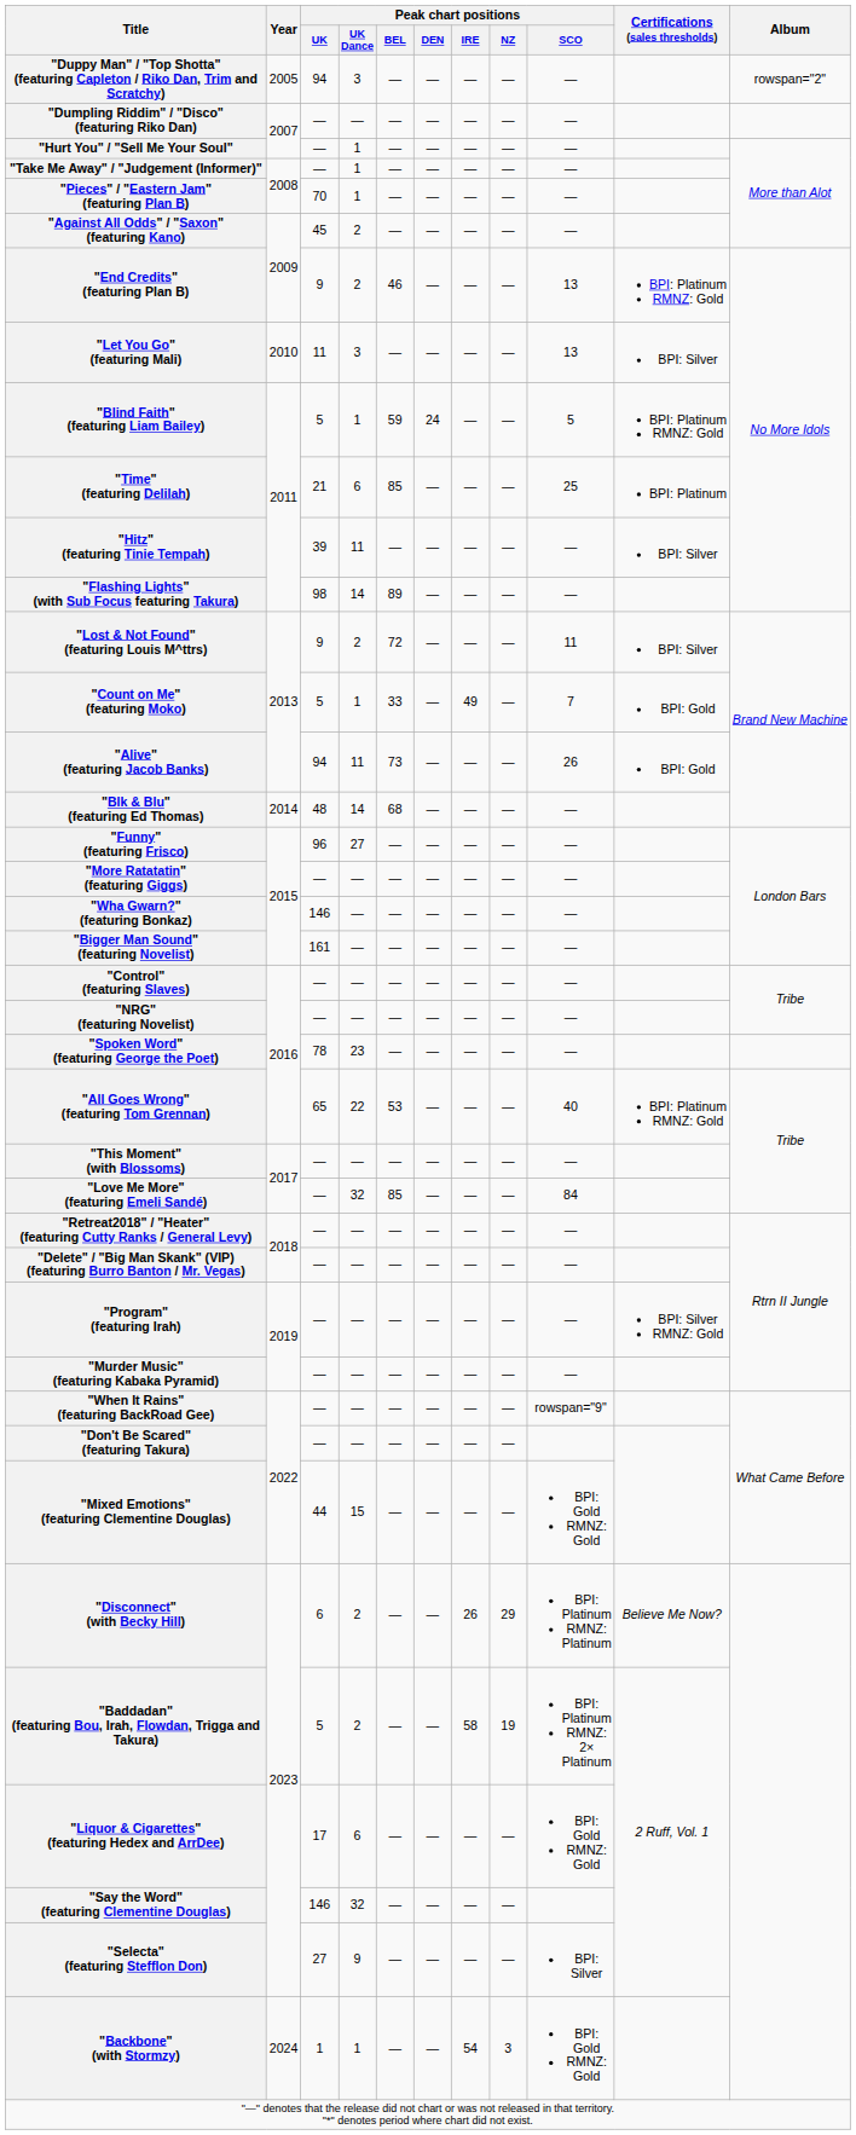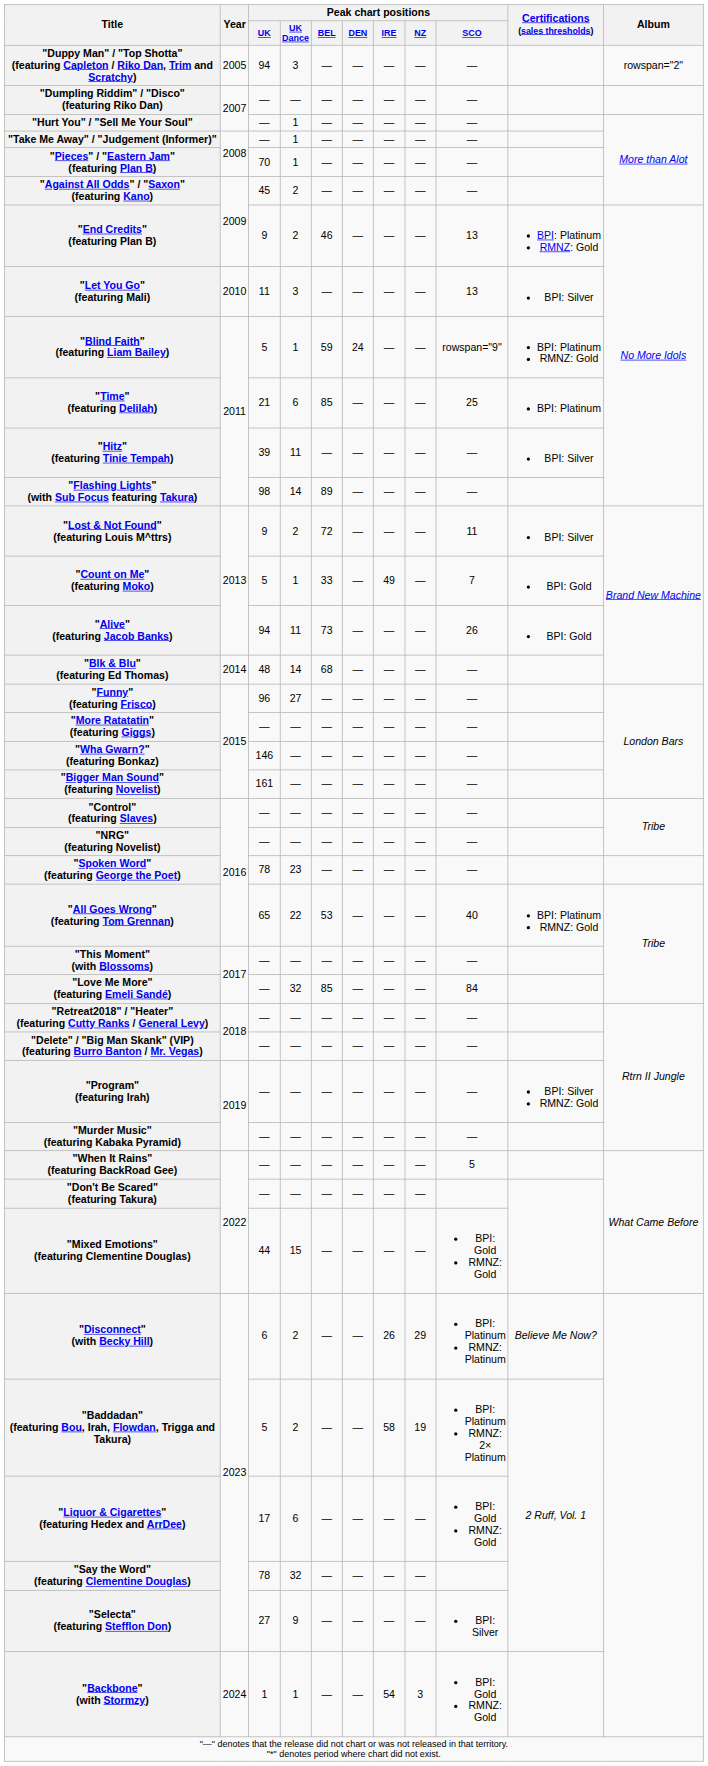"Blind Faith" (featuring Liam Bailey) | Peak chart positions / SCO: 5 -> rowspan="9"
"When It Rains" (featuring BackRoad Gee) | Peak chart positions / SCO: rowspan="9" -> 5
"Say the Word" (featuring Clementine Douglas) | Peak chart positions / UK: 146 -> 78
